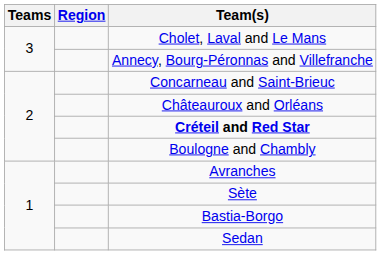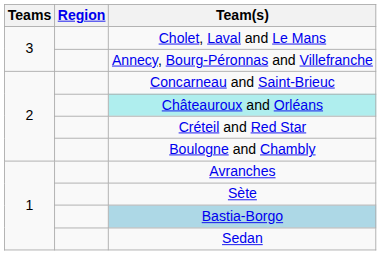Châteauroux and Orléans | Team(s): no background -> paleturquoise background
Créteil and Red Star | Team(s): bold -> normal
Bastia-Borgo | Team(s): no background -> lightblue background
